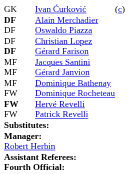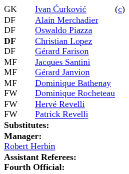Alain Merchadier | column 1: bold -> normal
Christian Lopez | column 1: normal -> bold
Gérard Farison | column 1: bold -> normal
Hervé Revelli | column 1: bold -> normal
